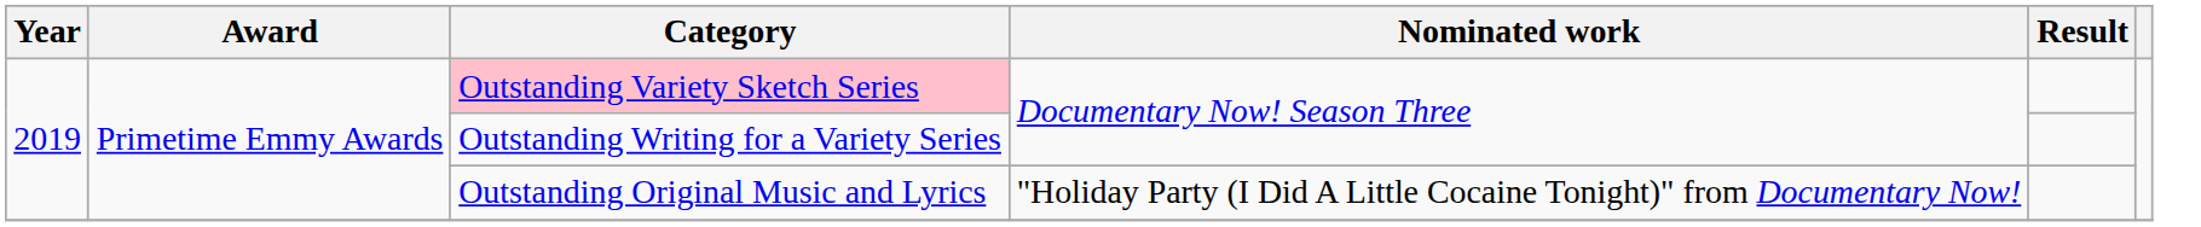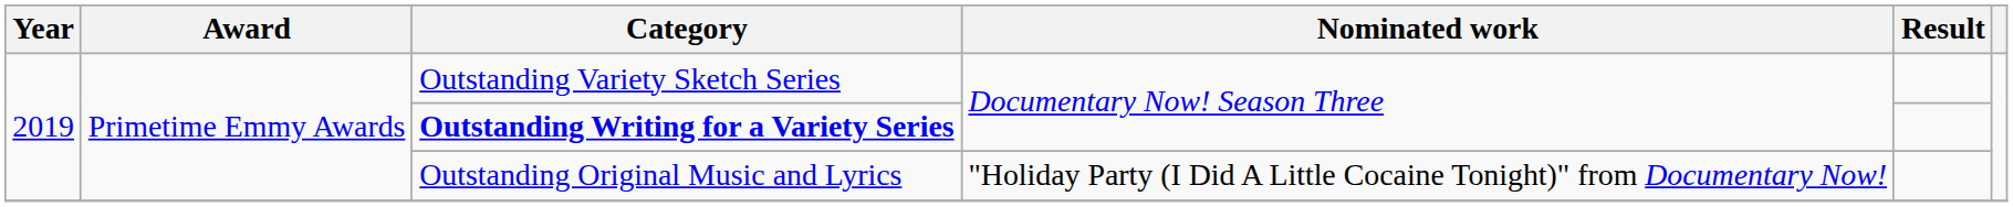Outstanding Variety Sketch Series | Category: pink background -> no background
Outstanding Writing for a Variety Series | Category: normal -> bold
